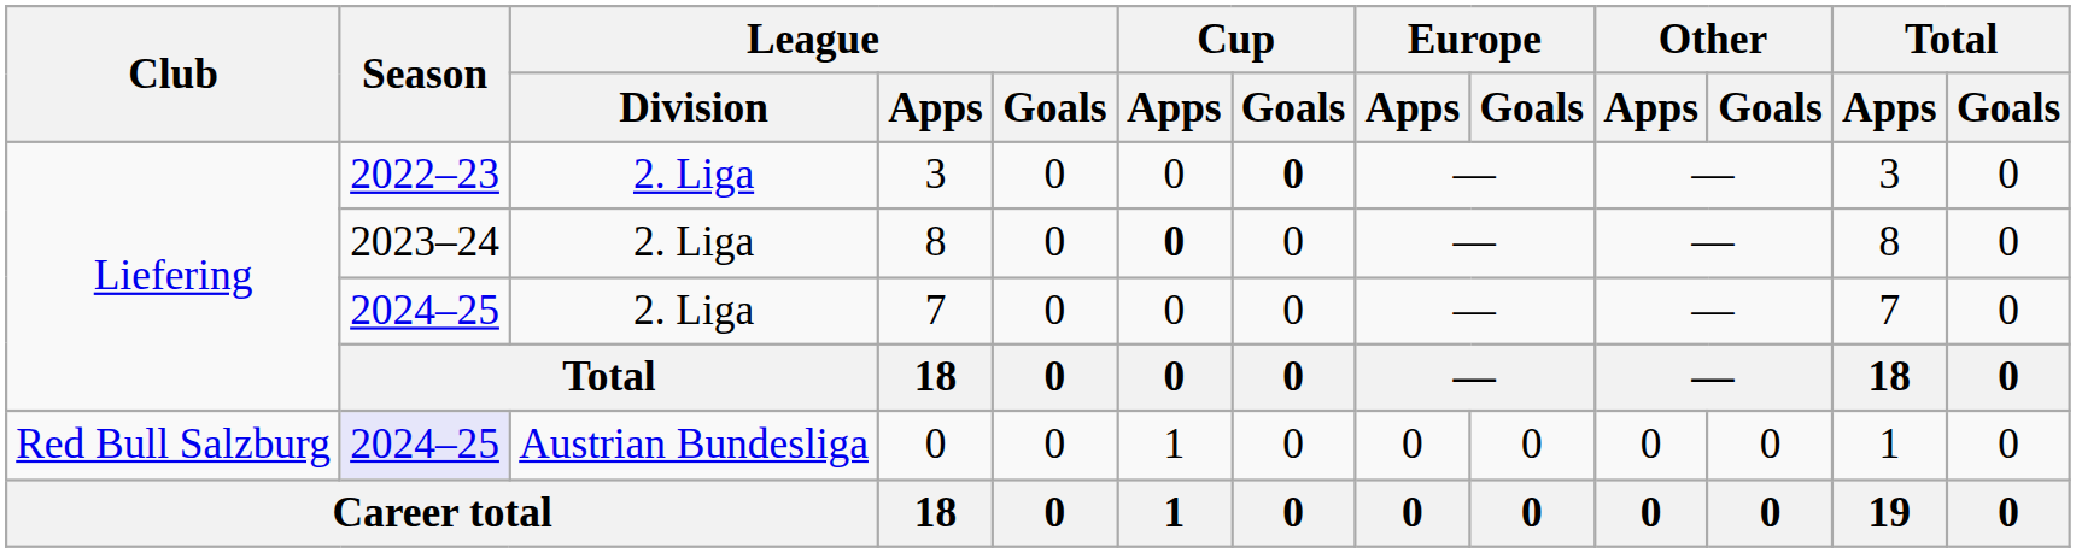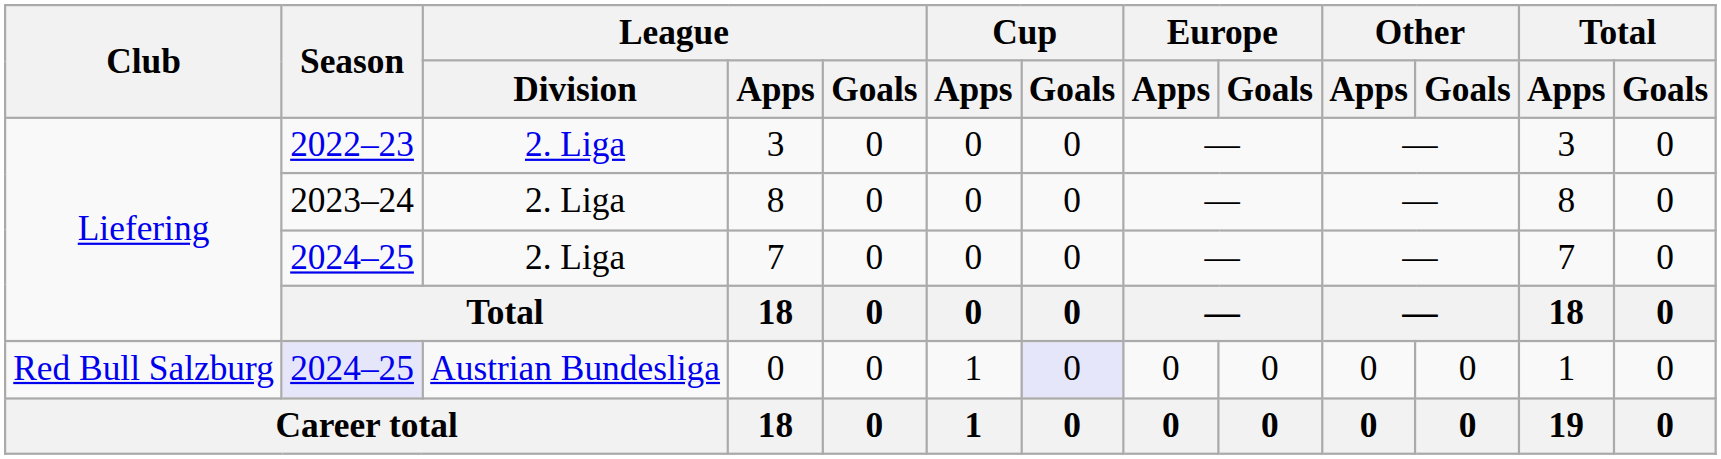row 3 | Cup / Goals: bold -> normal
row 4 | Cup / Apps: bold -> normal
row 7 | Cup / Goals: no background -> lavender background
